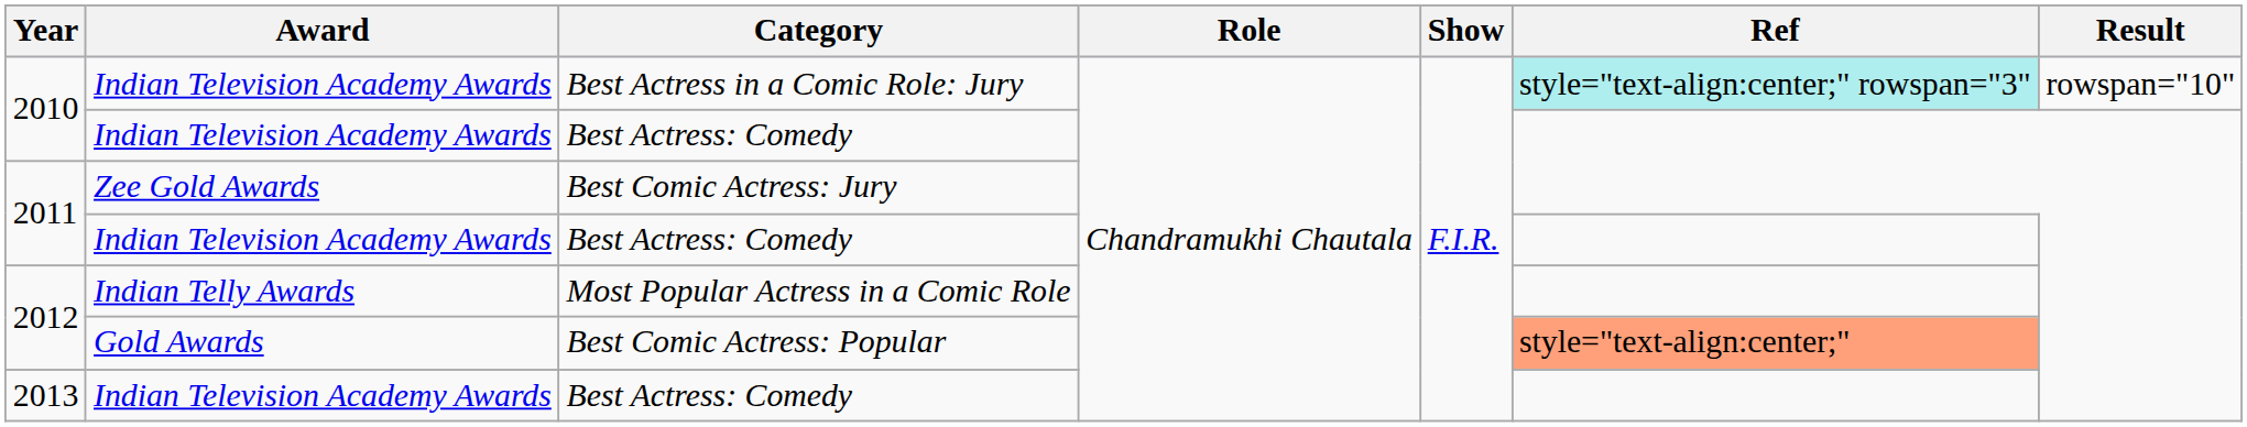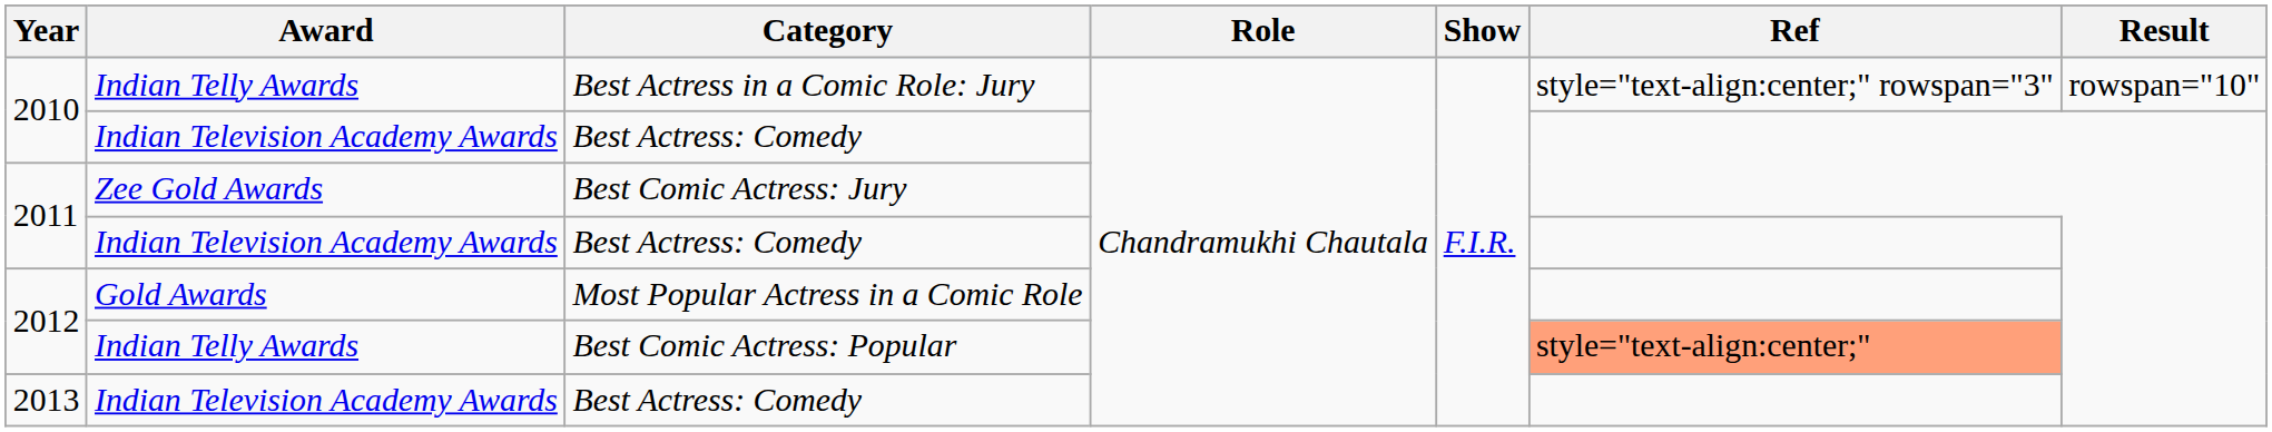Best Actress in a Comic Role: Jury | Award: Indian Television Academy Awards -> Indian Telly Awards
Best Actress in a Comic Role: Jury | Ref: paleturquoise background -> no background
Most Popular Actress in a Comic Role | Award: Indian Telly Awards -> Gold Awards
Best Comic Actress: Popular | Award: Gold Awards -> Indian Telly Awards
